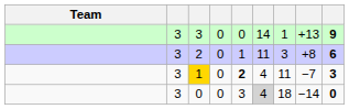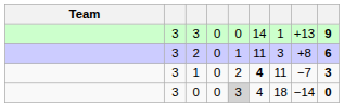row 4 | column 3: gold background -> no background
row 4 | column 5: bold -> normal
row 4 | column 6: normal -> bold
row 5 | column 5: no background -> lightgrey background
row 5 | column 6: lightgrey background -> no background
